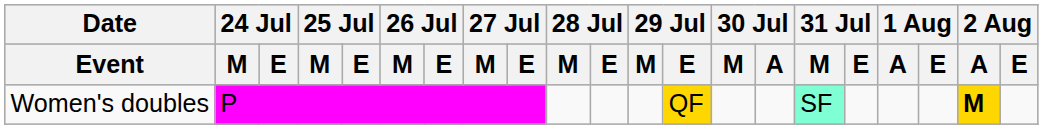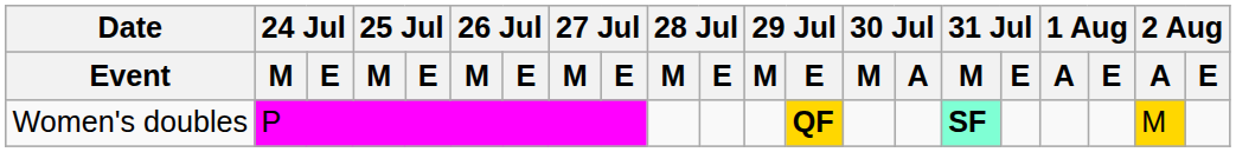Women's doubles | 29 Jul / E: normal -> bold
Women's doubles | 31 Jul / M: normal -> bold
Women's doubles | 2 Aug / A: bold -> normal
